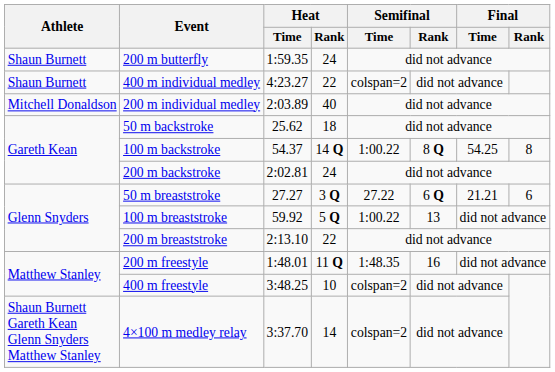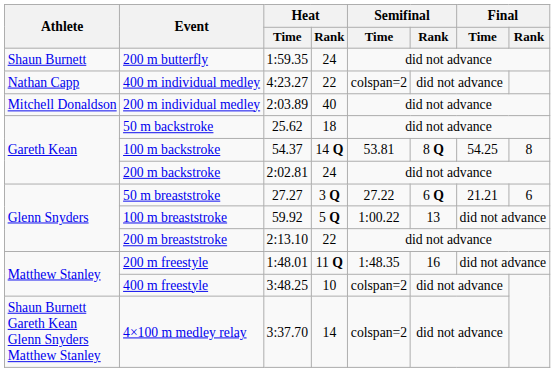400 m individual medley | Athlete: Shaun Burnett -> Nathan Capp
100 m backstroke | Semifinal / Time: 1:00.22 -> 53.81
